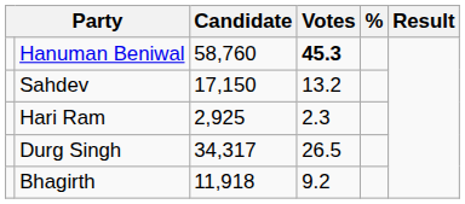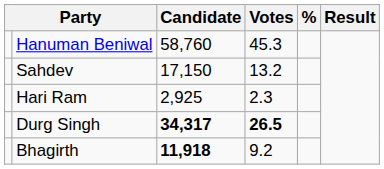Hanuman Beniwal | Votes: bold -> normal
Durg Singh | Candidate: normal -> bold
Durg Singh | Votes: normal -> bold
Bhagirth | Candidate: normal -> bold
